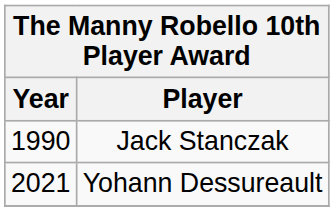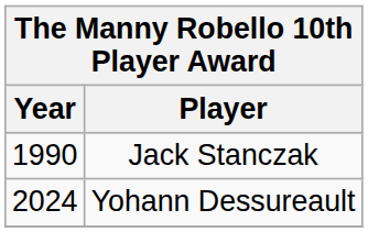Yohann Dessureault | Year: 2021 -> 2024
